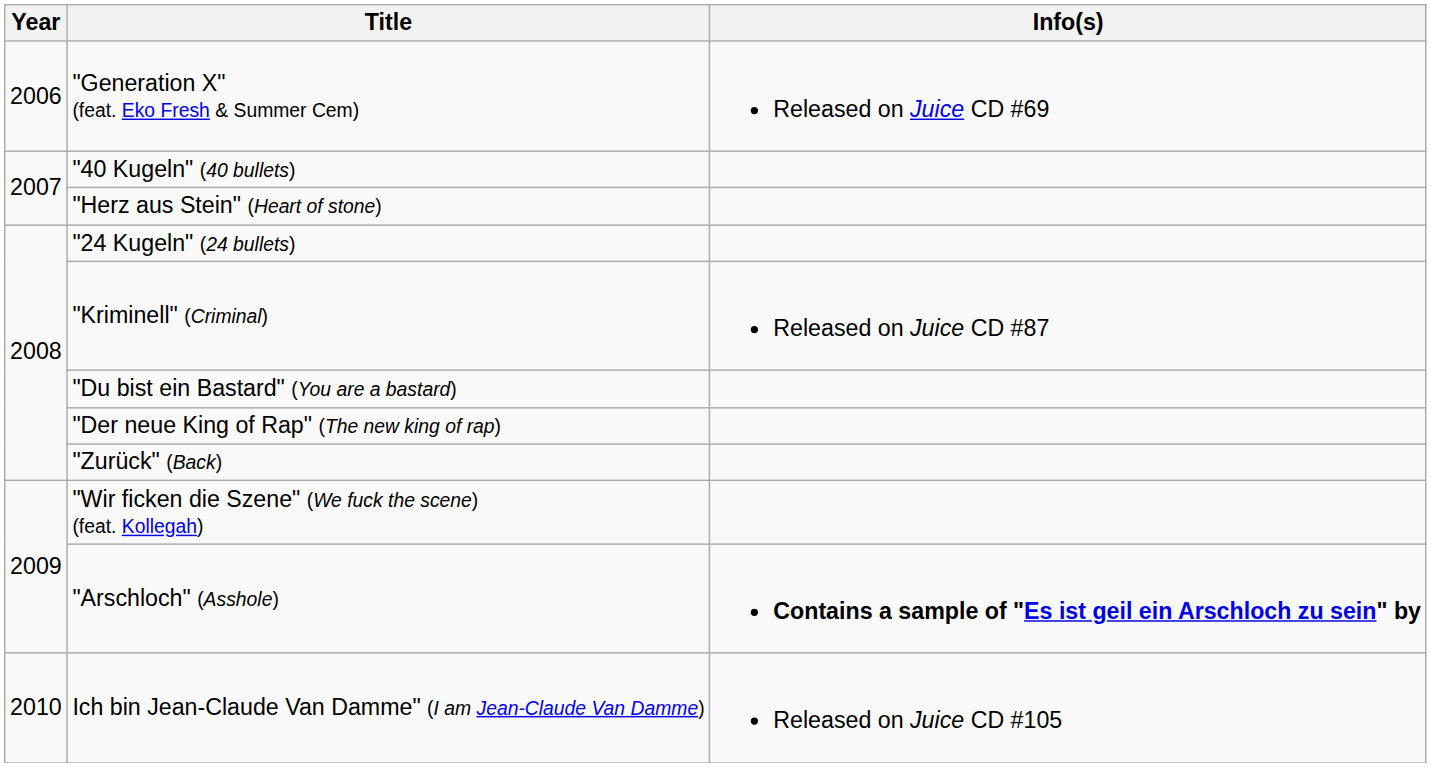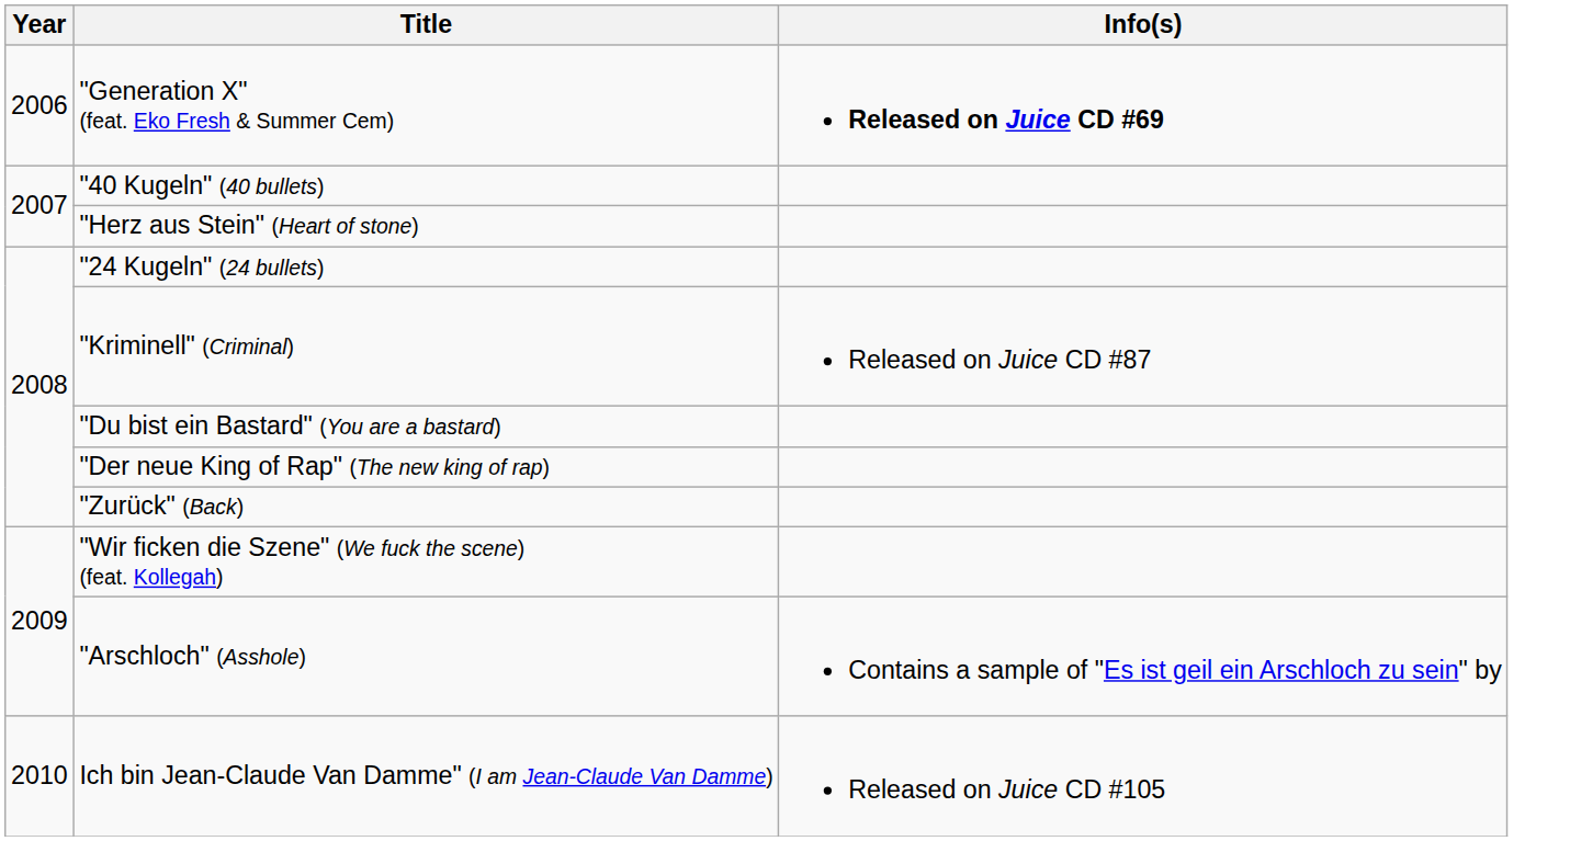"Generation X" (feat. Eko Fresh & Summer Cem) | Info(s): normal -> bold
"Arschloch" (Asshole) | Info(s): bold -> normal
